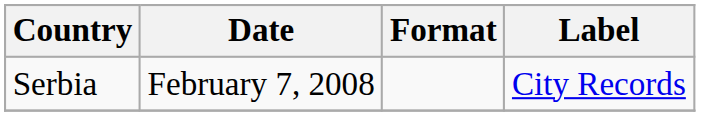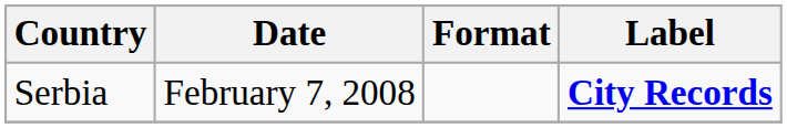Serbia | Label: normal -> bold
